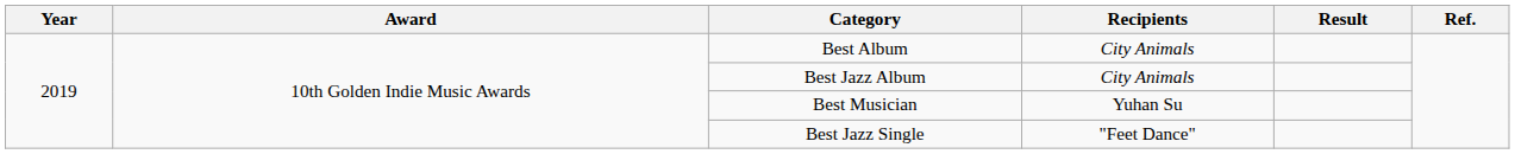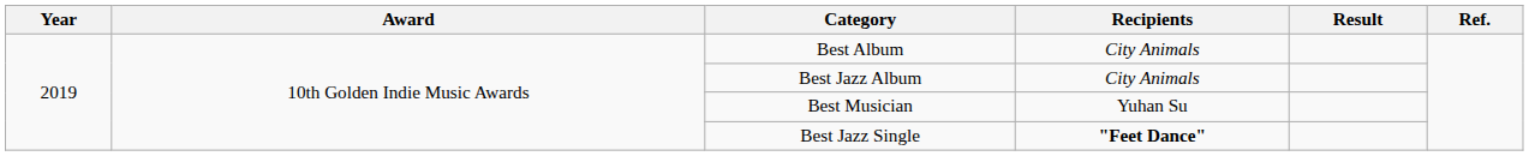Best Jazz Single | Recipients: normal -> bold
